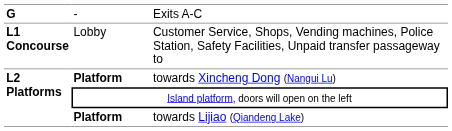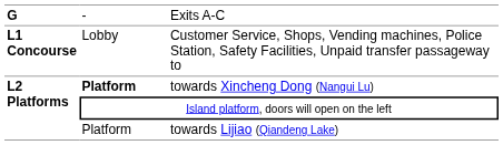towards Lijiao (Qiandeng Lake) | column 2: bold -> normal
